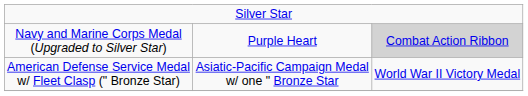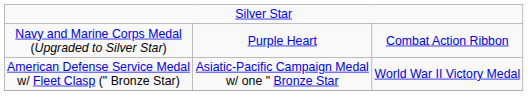Navy and Marine Corps Medal (Upgraded to Silver Star) | column 3: lightgrey background -> no background
